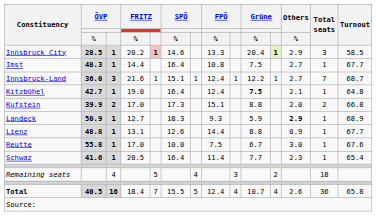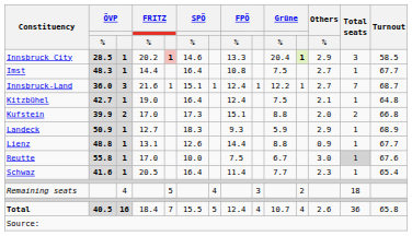Kitzbühel | Grüne / %: bold -> normal
Landeck | Others / %: bold -> normal
Reutte | Total seats: no background -> lightgrey background
